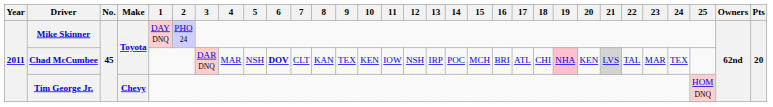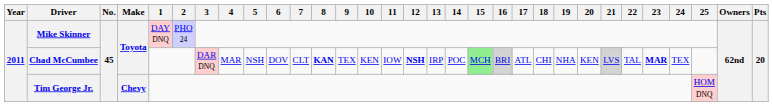Chad McCumbee | 6: bold -> normal
Chad McCumbee | 8: normal -> bold
Chad McCumbee | 12: normal -> bold
Chad McCumbee | 15: no background -> lightgreen background
Chad McCumbee | 16: no background -> lightgrey background
Chad McCumbee | 19: pink background -> no background
Chad McCumbee | 23: normal -> bold
